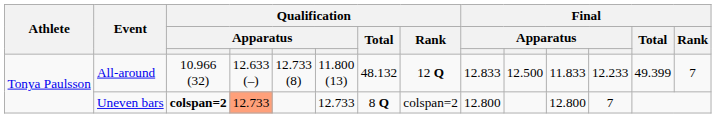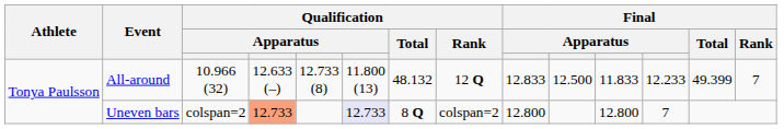Uneven bars | column 3: bold -> normal
Uneven bars | column 6: no background -> lavender background
